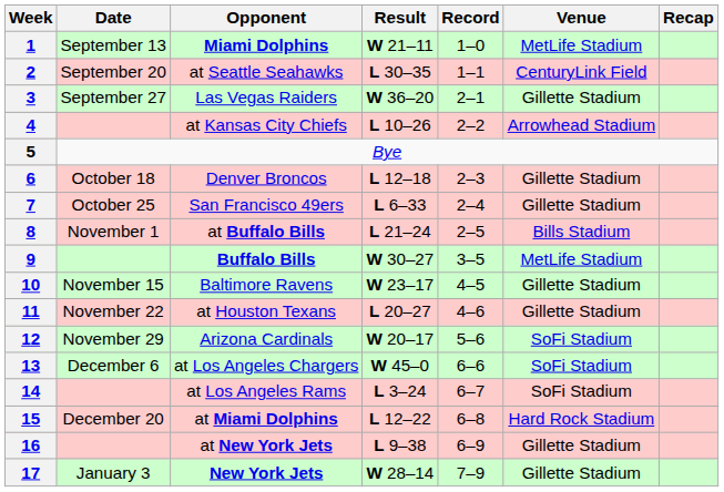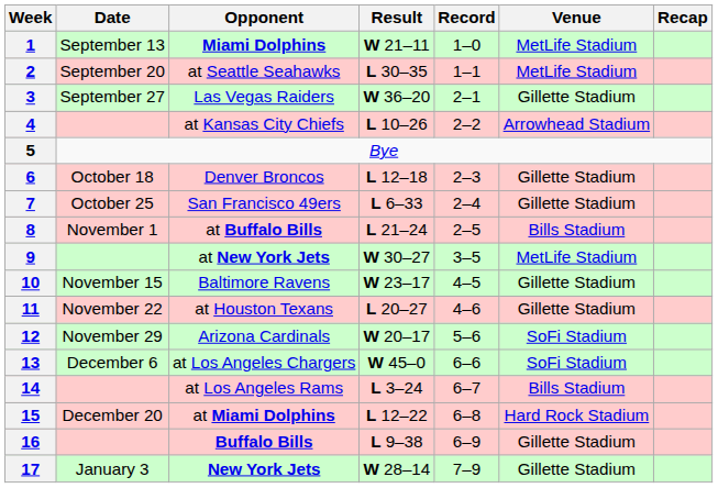2 | Venue: CenturyLink Field -> MetLife Stadium
9 | Opponent: Buffalo Bills -> at New York Jets
14 | Venue: SoFi Stadium -> Bills Stadium
16 | Opponent: at New York Jets -> Buffalo Bills
